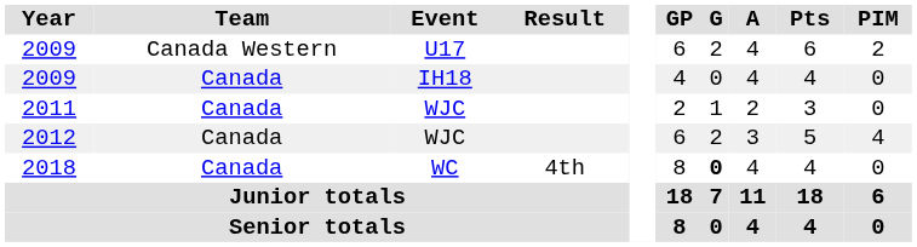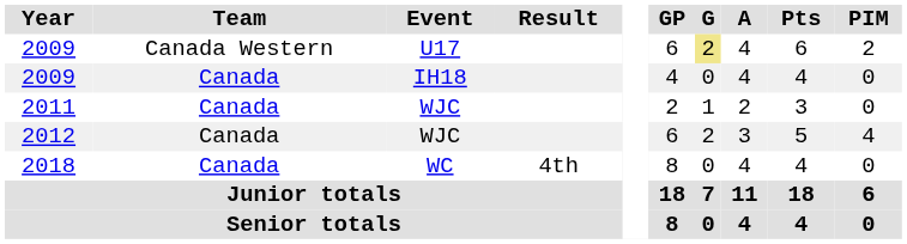2009 / U17 | G: no background -> khaki background
2018 | G: bold -> normal
